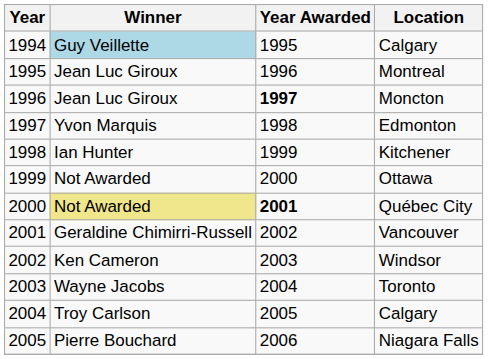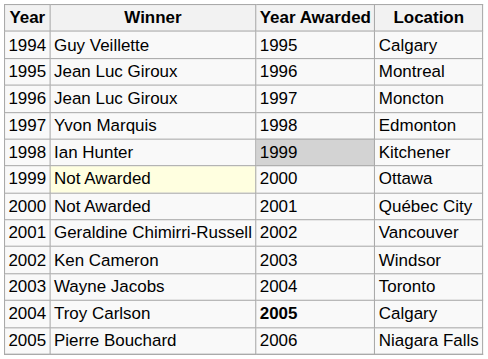1994 / Calgary | Winner: lightblue background -> no background
Moncton | Year Awarded: bold -> normal
Kitchener | Year Awarded: no background -> lightgrey background
Ottawa | Winner: no background -> lightyellow background
Québec City | Winner: khaki background -> no background
Québec City | Year Awarded: bold -> normal
2004 / Calgary | Year Awarded: normal -> bold
